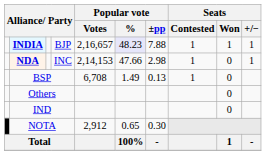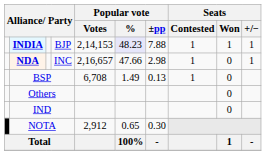INDIA | Popular vote / Votes: 2,16,657 -> 2,14,153
NDA | Popular vote / Votes: 2,14,153 -> 2,16,657
